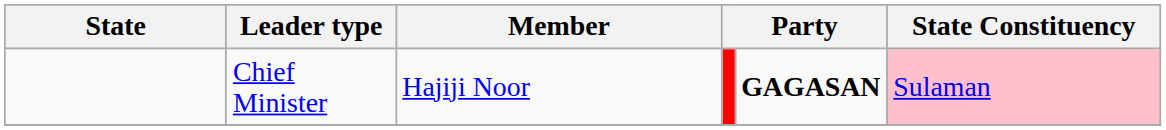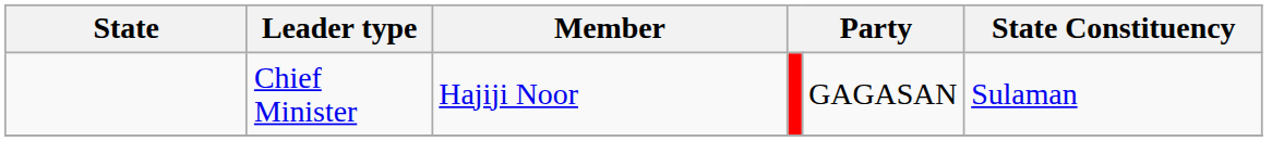Chief Minister | column 5: bold -> normal
Chief Minister | State Constituency: pink background -> no background
